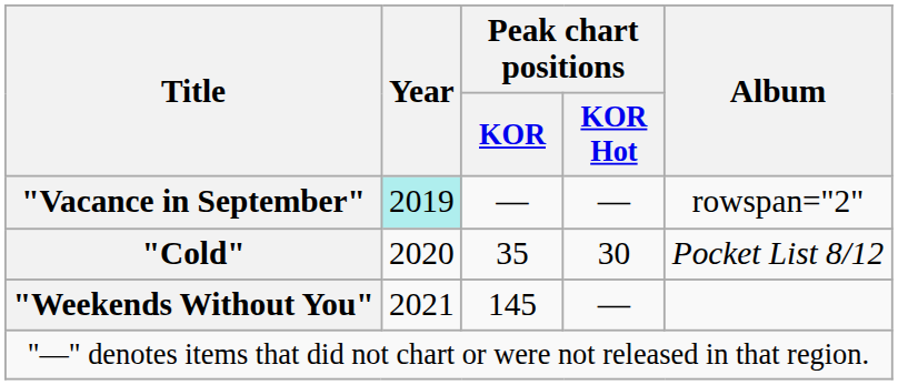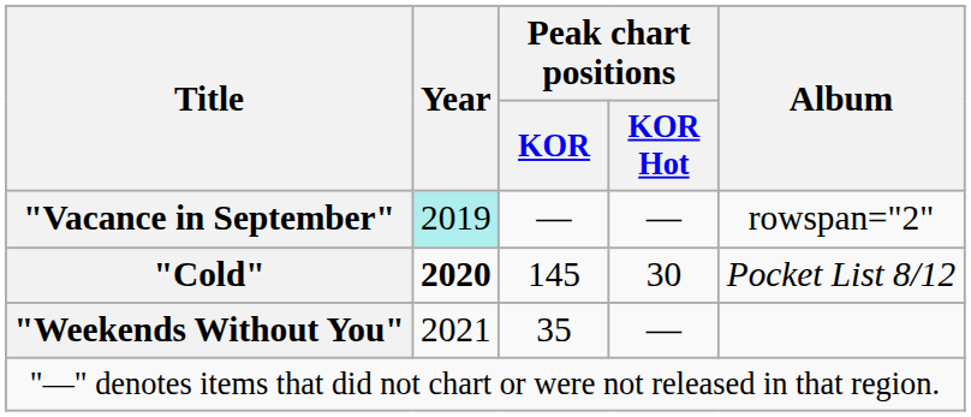"Cold" | Year: normal -> bold
"Cold" | Peak chart positions / KOR: 35 -> 145
"Weekends Without You" | Peak chart positions / KOR: 145 -> 35
